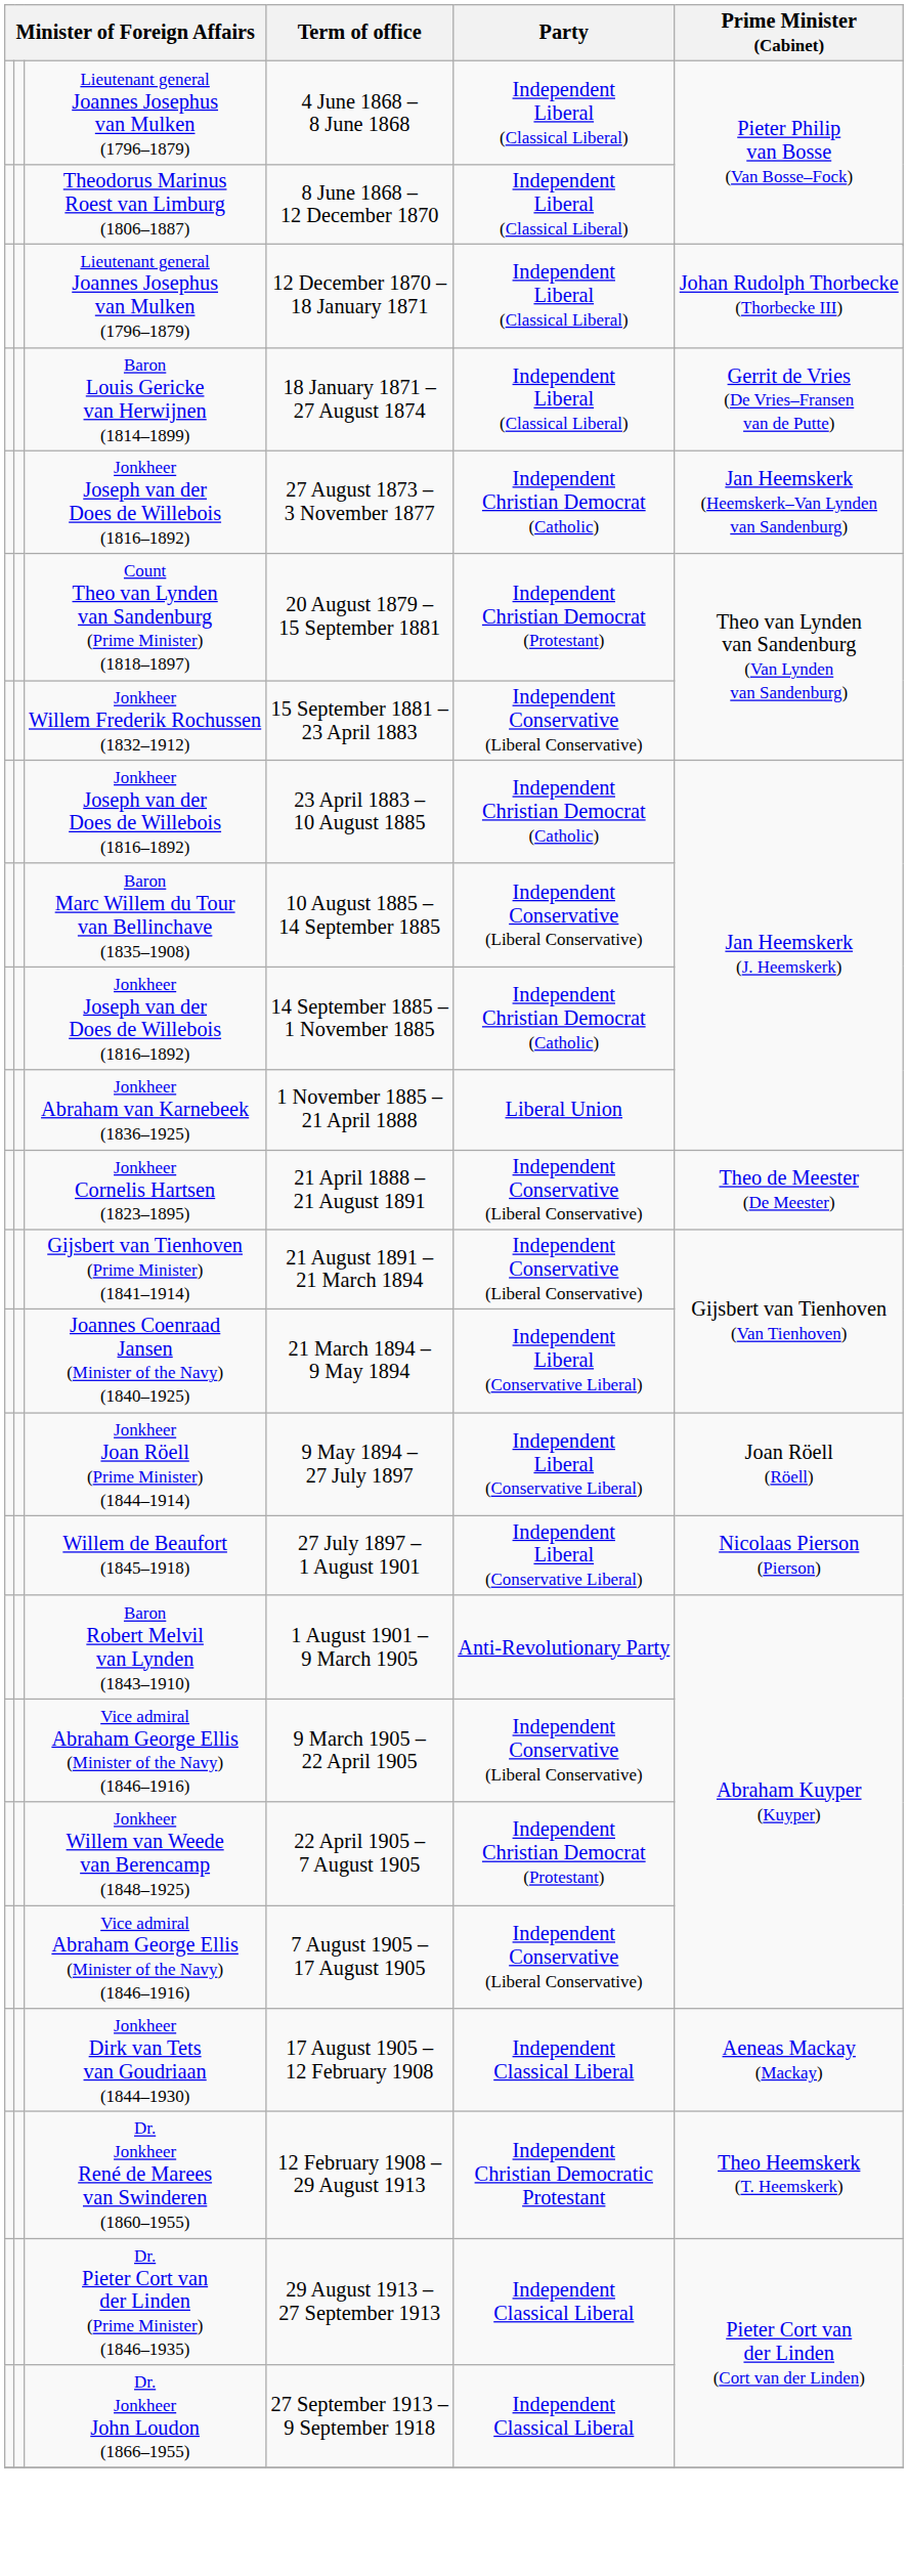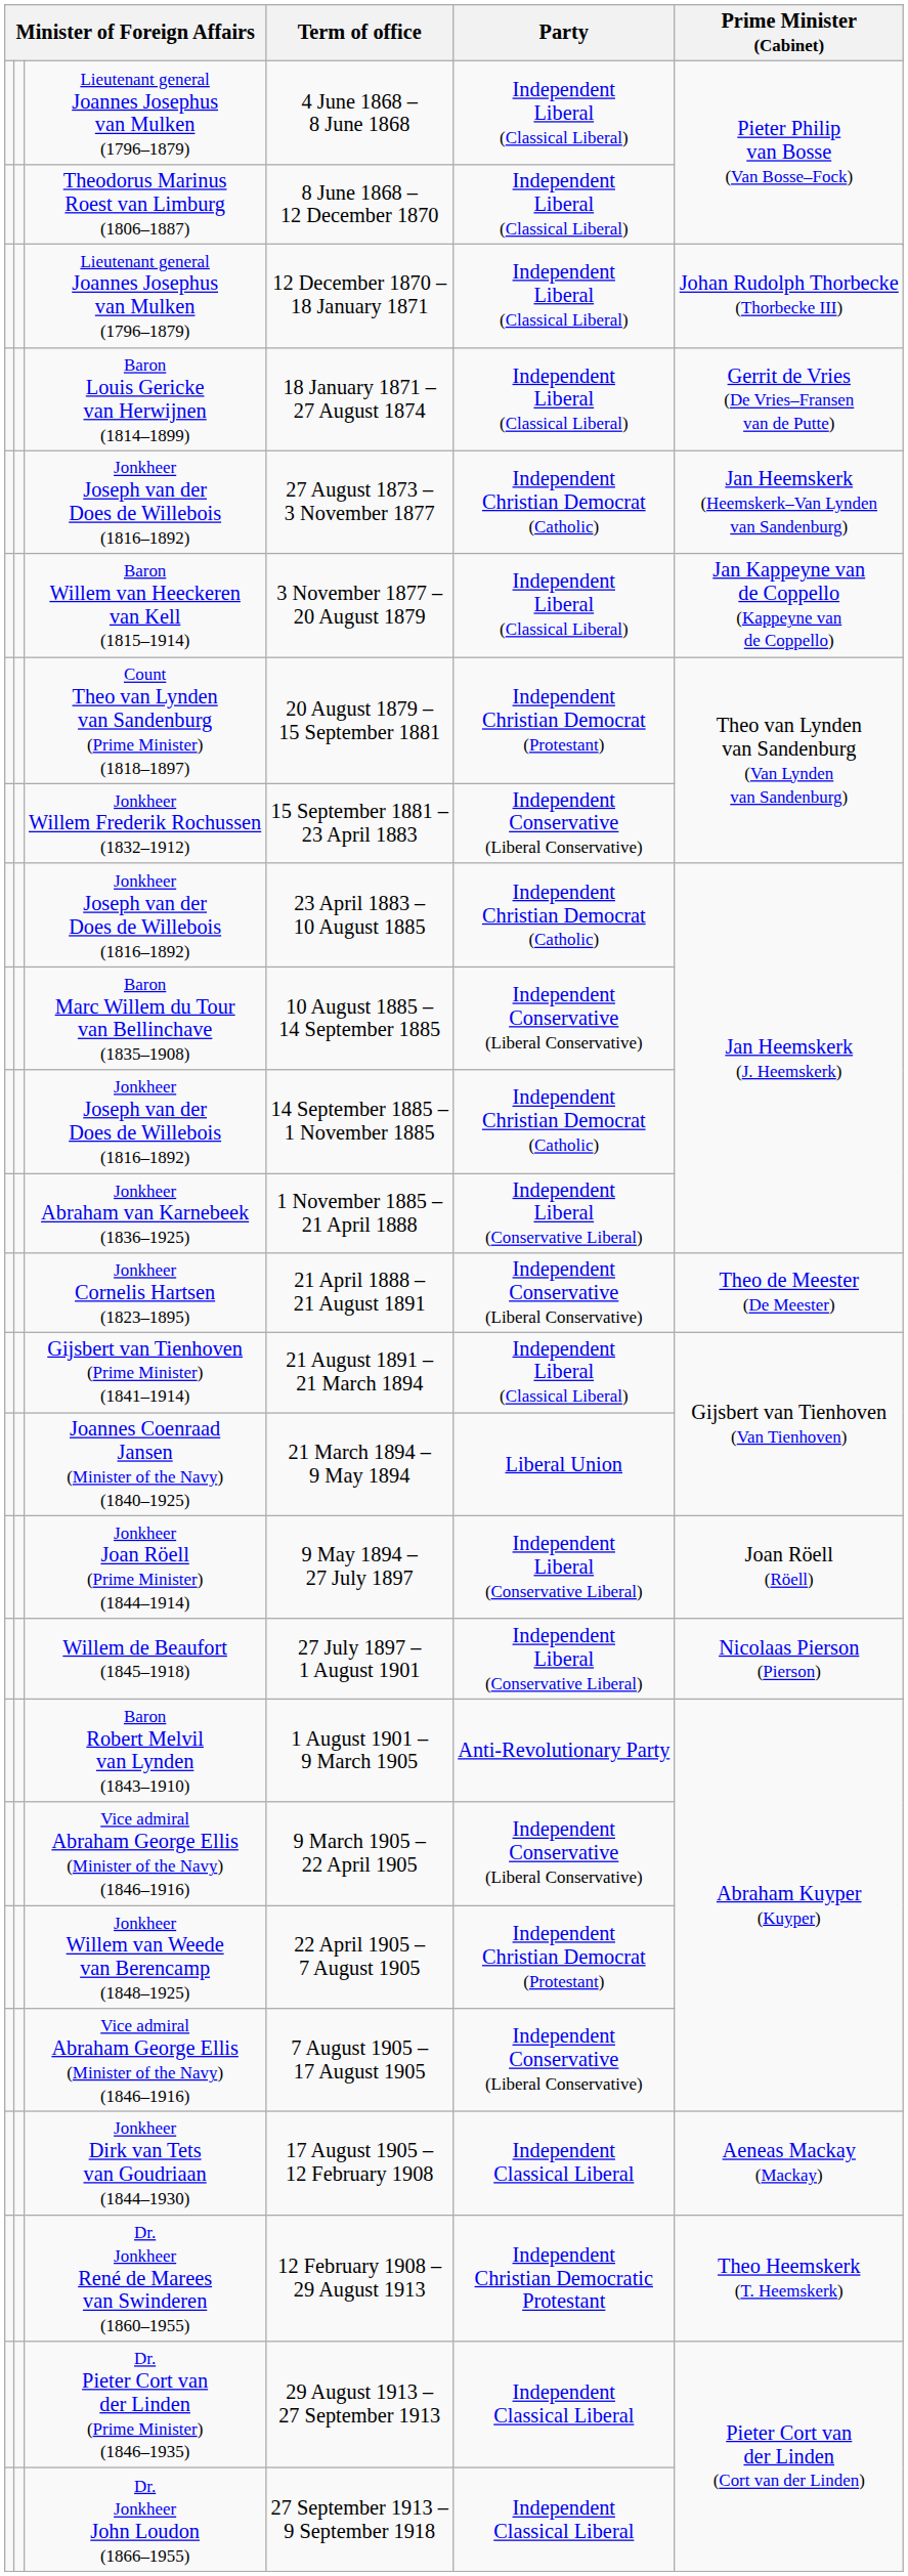+ row: Baron Willem van Heeckeren van Kell (1815–1914) | 3 November 1877 – 20 August 1879 | Independent Liberal (Classical Liberal) | Jan Kappeyne van de Coppello (Kappeyne van de Coppello)
1 November 1885 – 21 April 1888 | Party: Liberal Union -> Independent Liberal (Conservative Liberal)
21 August 1891 – 21 March 1894 | Party: Independent Conservative (Liberal Conservative) -> Independent Liberal (Classical Liberal)
21 March 1894 – 9 May 1894 | Party: Independent Liberal (Conservative Liberal) -> Liberal Union
